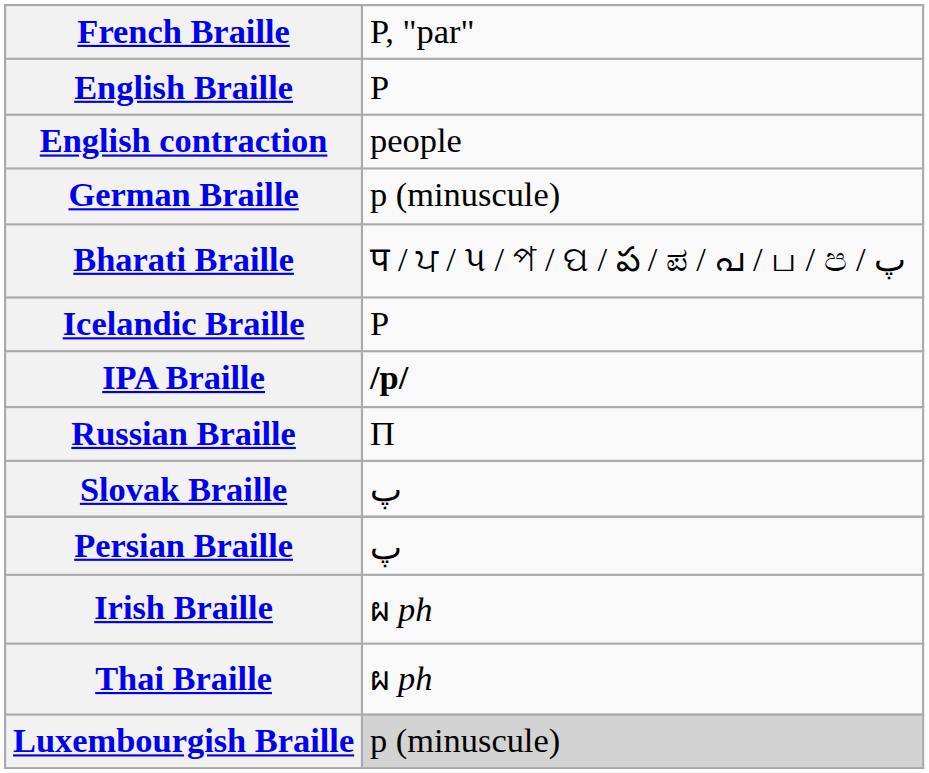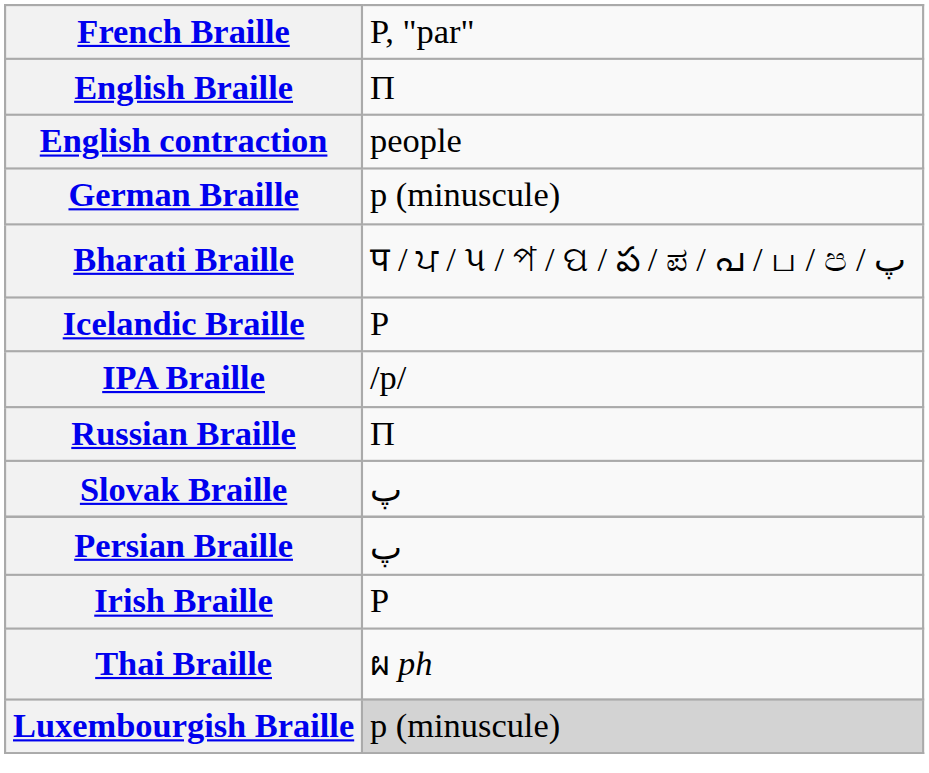English Braille | column 2: P -> П
IPA Braille | column 2: bold -> normal
Irish Braille | column 2: ผ ph -> P
